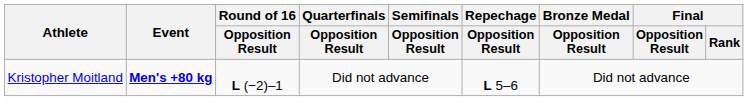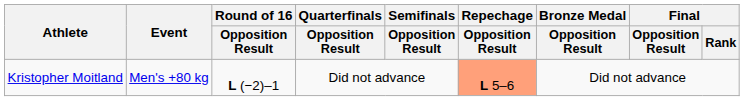Kristopher Moitland | Event: bold -> normal
Kristopher Moitland | Repechage / Opposition Result: no background -> lightsalmon background
